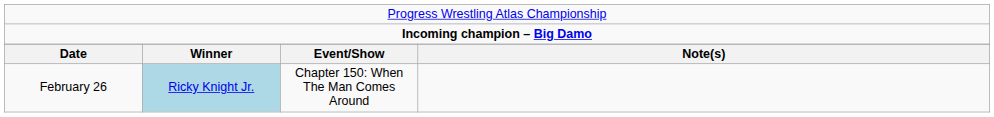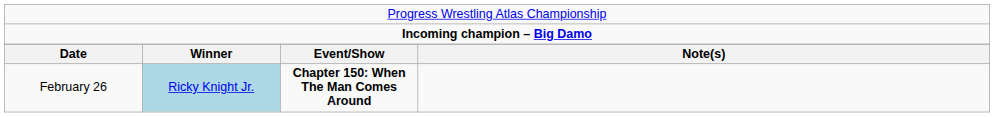February 26 | column 3: normal -> bold
